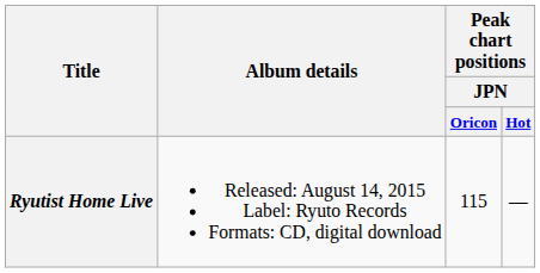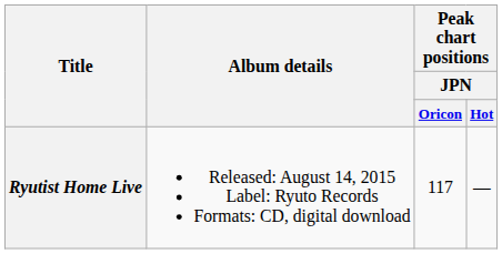Ryutist Home Live | Peak chart positions / JPN / Oricon: 115 -> 117
